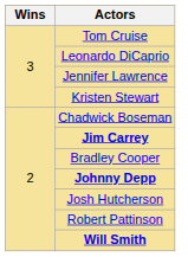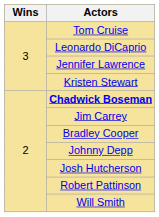Chadwick Boseman | Actors: normal -> bold
Jim Carrey | Actors: bold -> normal
Johnny Depp | Actors: bold -> normal
Will Smith | Actors: bold -> normal
